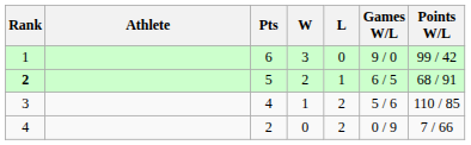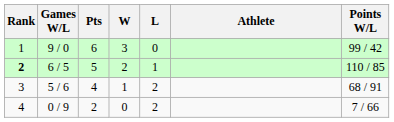columns swapped: Athlete <-> Games W/L
row 3 | Points W/L: 68 / 91 -> 110 / 85
row 4 | Points W/L: 110 / 85 -> 68 / 91
